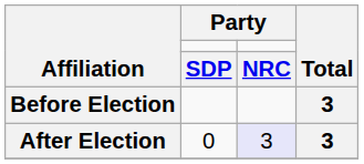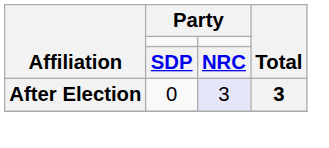- row: Before Election | 3
